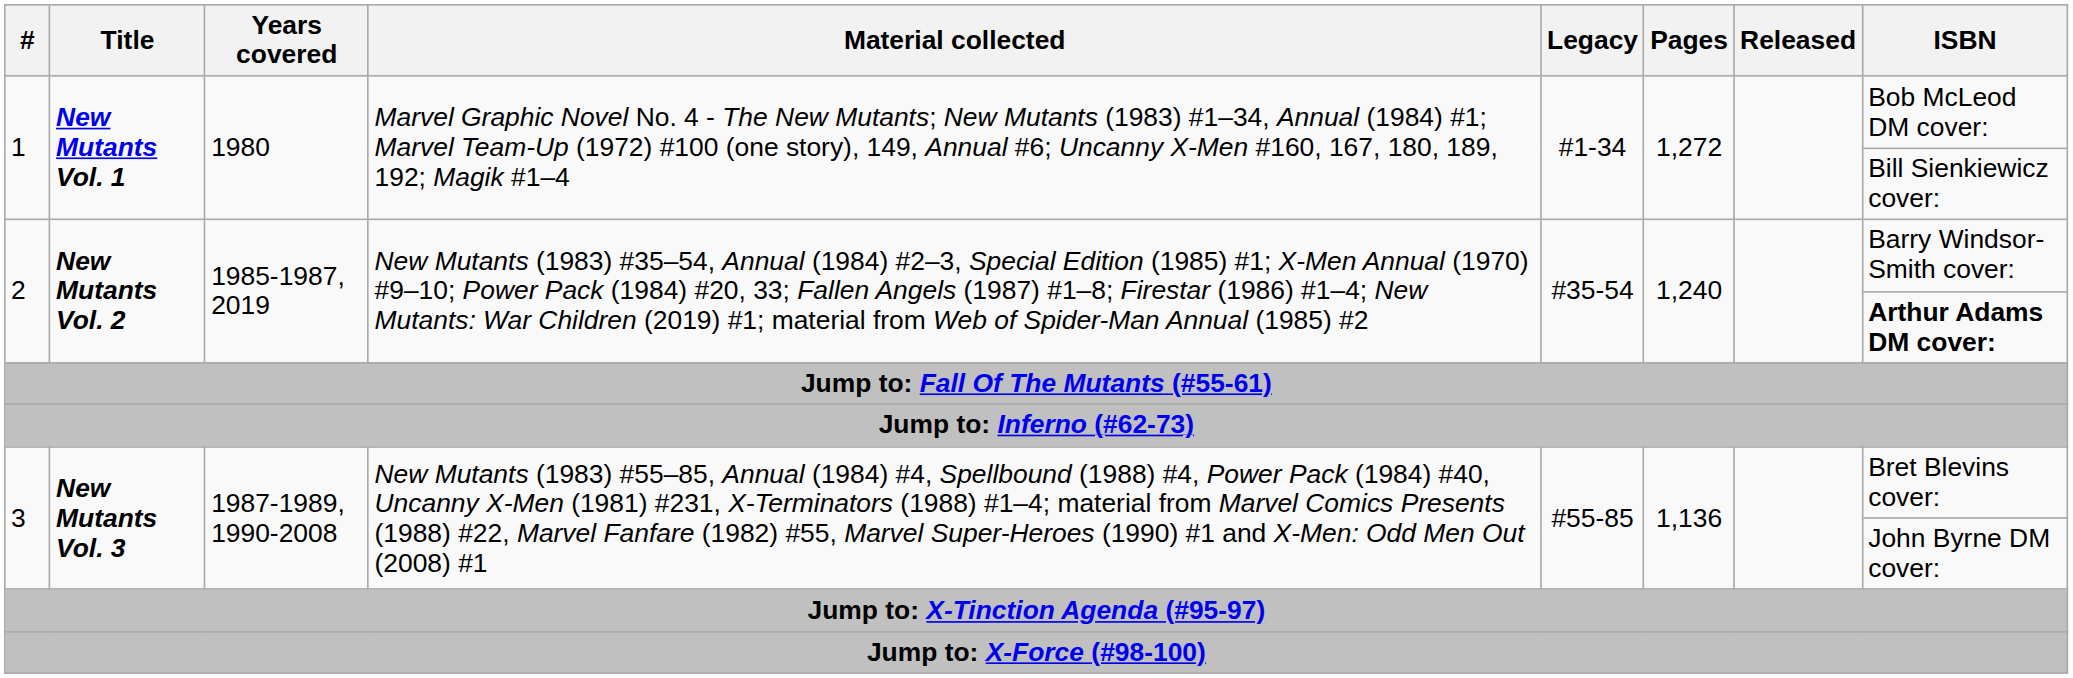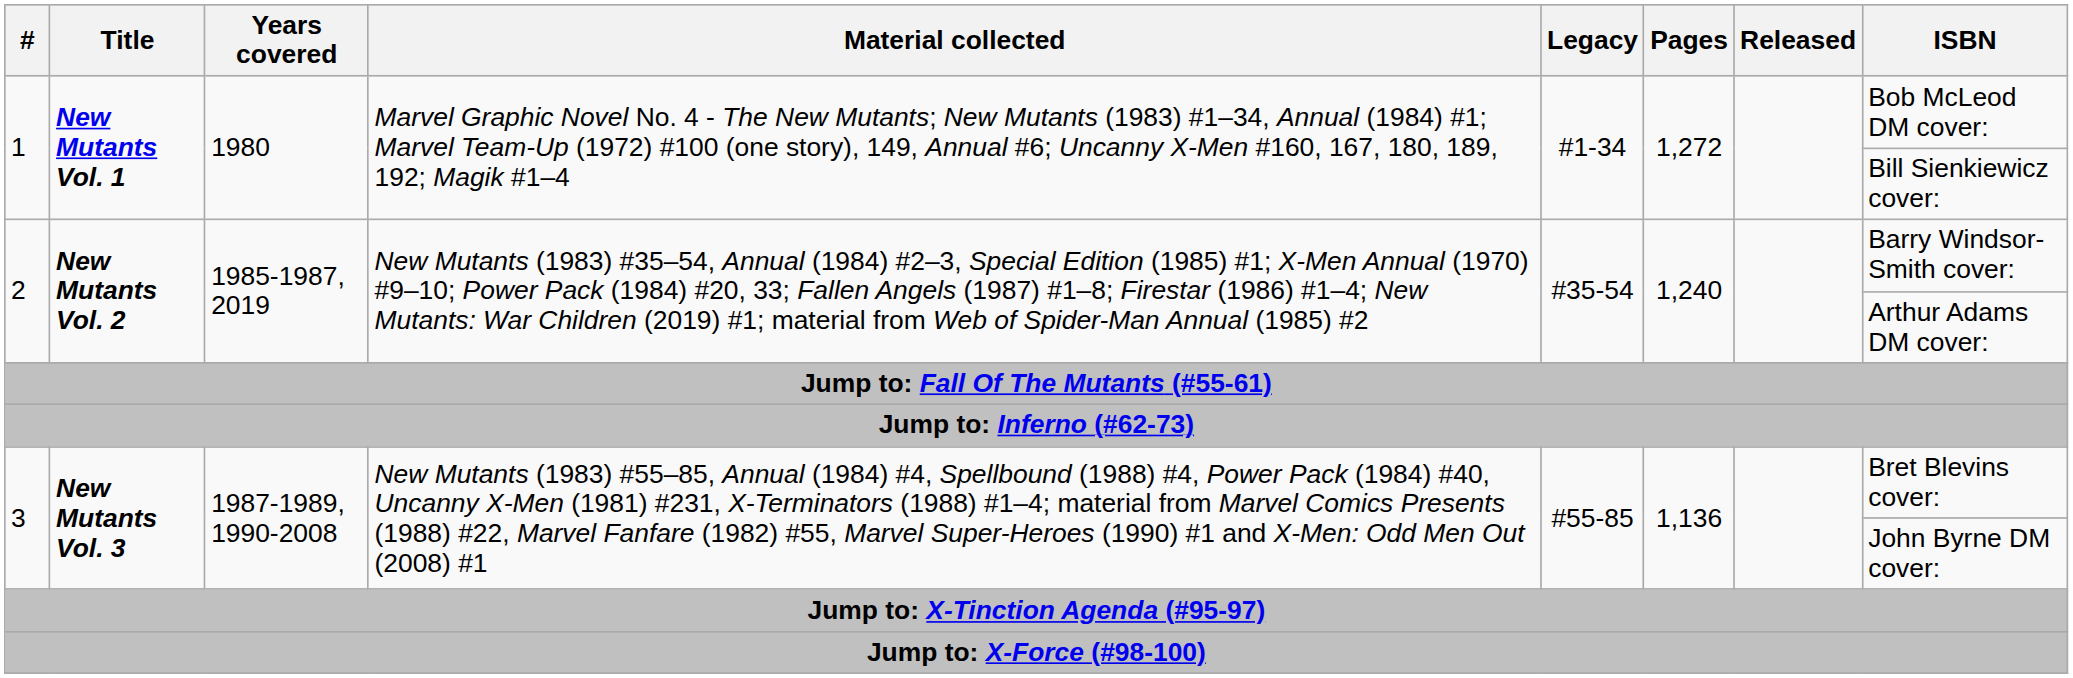row 5 | ISBN: bold -> normal
